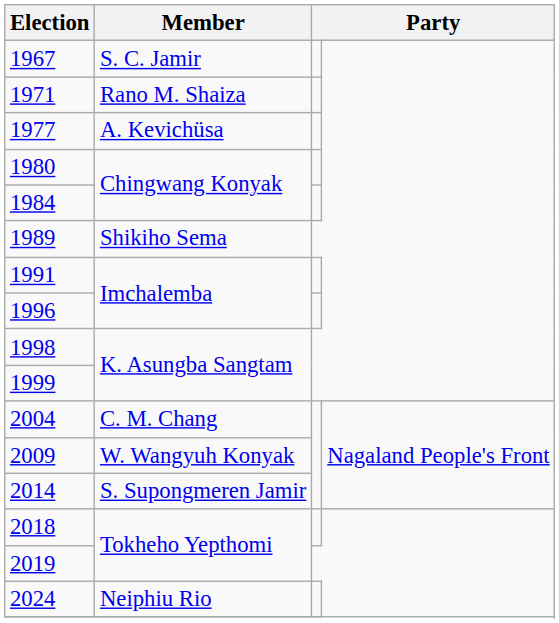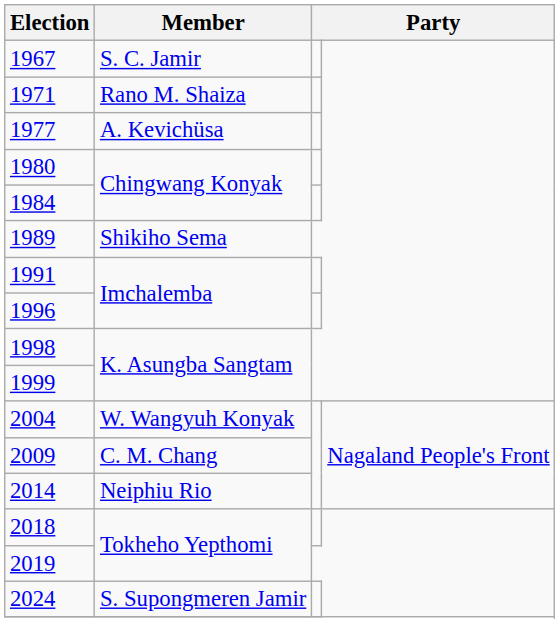2004 | Member: C. M. Chang -> W. Wangyuh Konyak
2009 | Member: W. Wangyuh Konyak -> C. M. Chang
2014 | Member: S. Supongmeren Jamir -> Neiphiu Rio
2024 | Member: Neiphiu Rio -> S. Supongmeren Jamir
